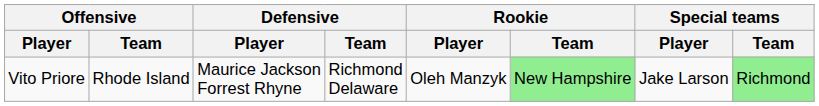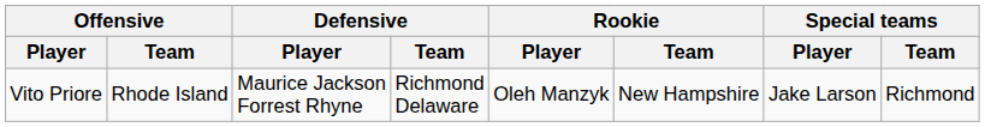Vito Priore | Rookie / Team: lightgreen background -> no background
Vito Priore | Special teams / Team: lightgreen background -> no background
